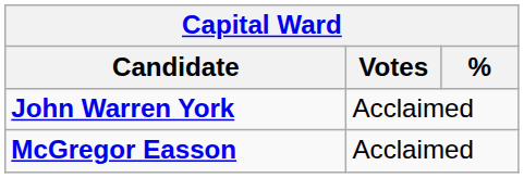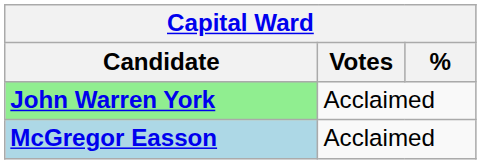John Warren York | Candidate: no background -> lightgreen background
McGregor Easson | Candidate: no background -> lightblue background
